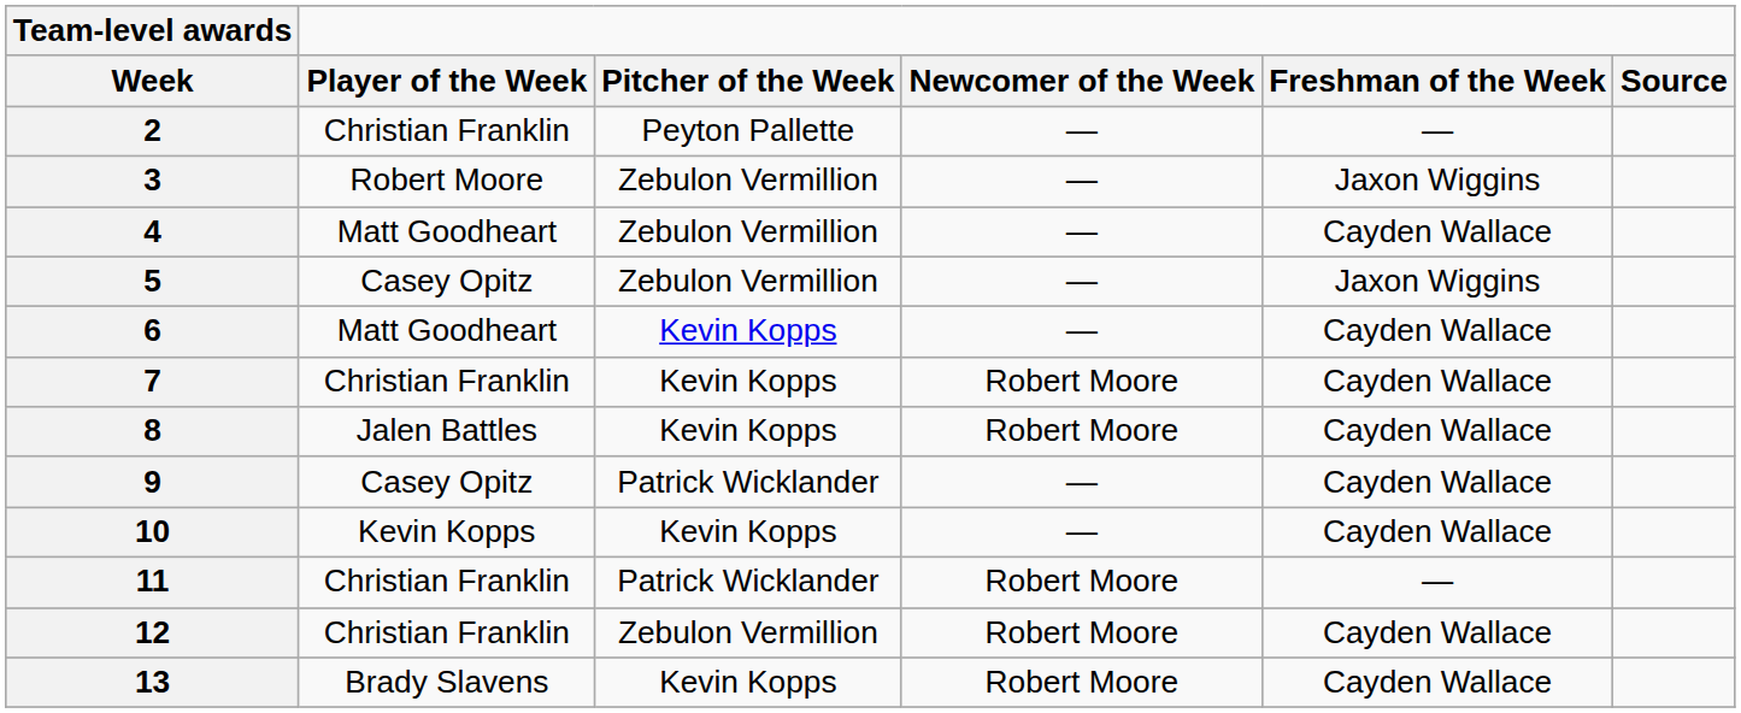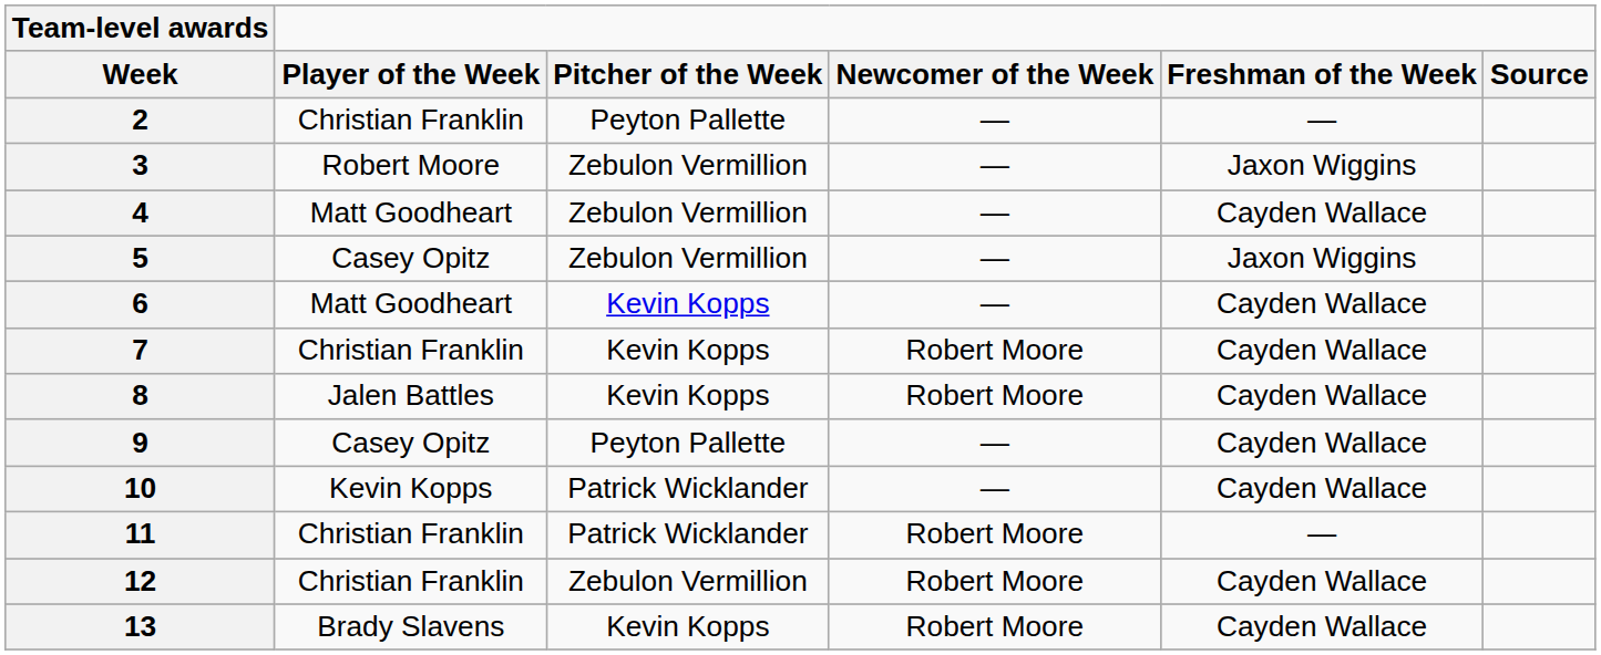9 | Pitcher of the Week: Patrick Wicklander -> Peyton Pallette
10 | Pitcher of the Week: Kevin Kopps -> Patrick Wicklander
